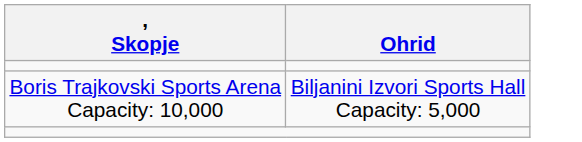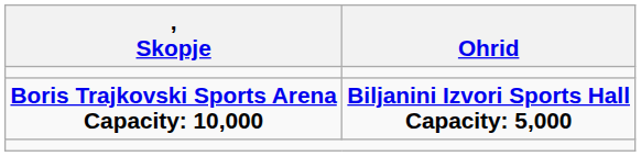row 3 | , Skopje: normal -> bold
row 3 | Ohrid: normal -> bold
